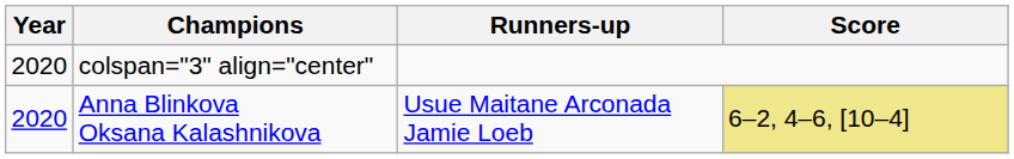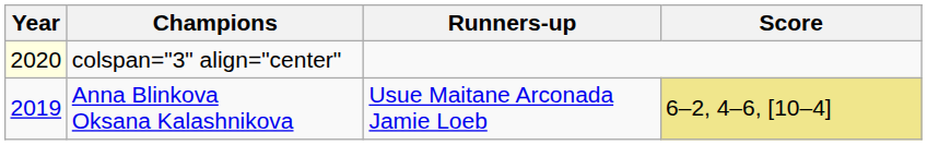colspan="3" align="center" | Year: no background -> lightyellow background
Anna Blinkova Oksana Kalashnikova | Year: 2020 -> 2019
